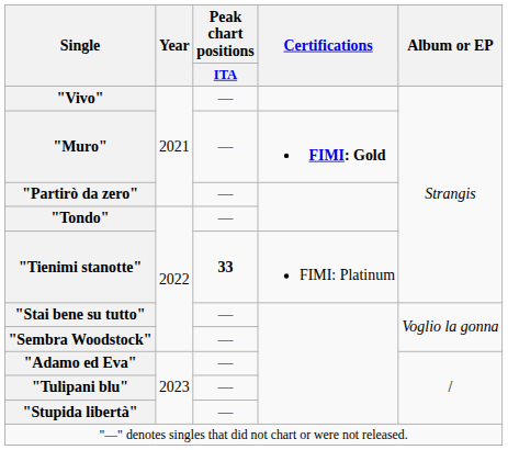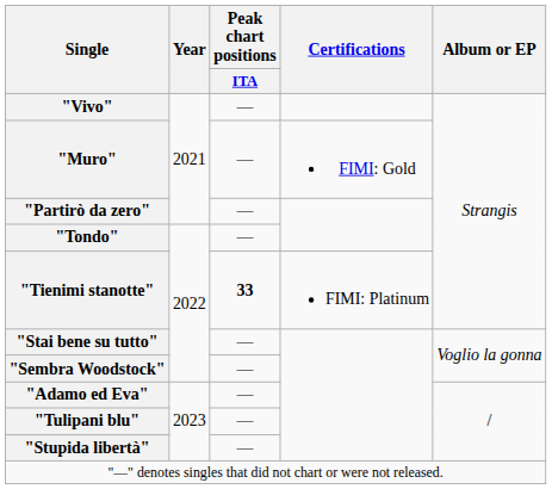"Muro" | Certifications: bold -> normal
